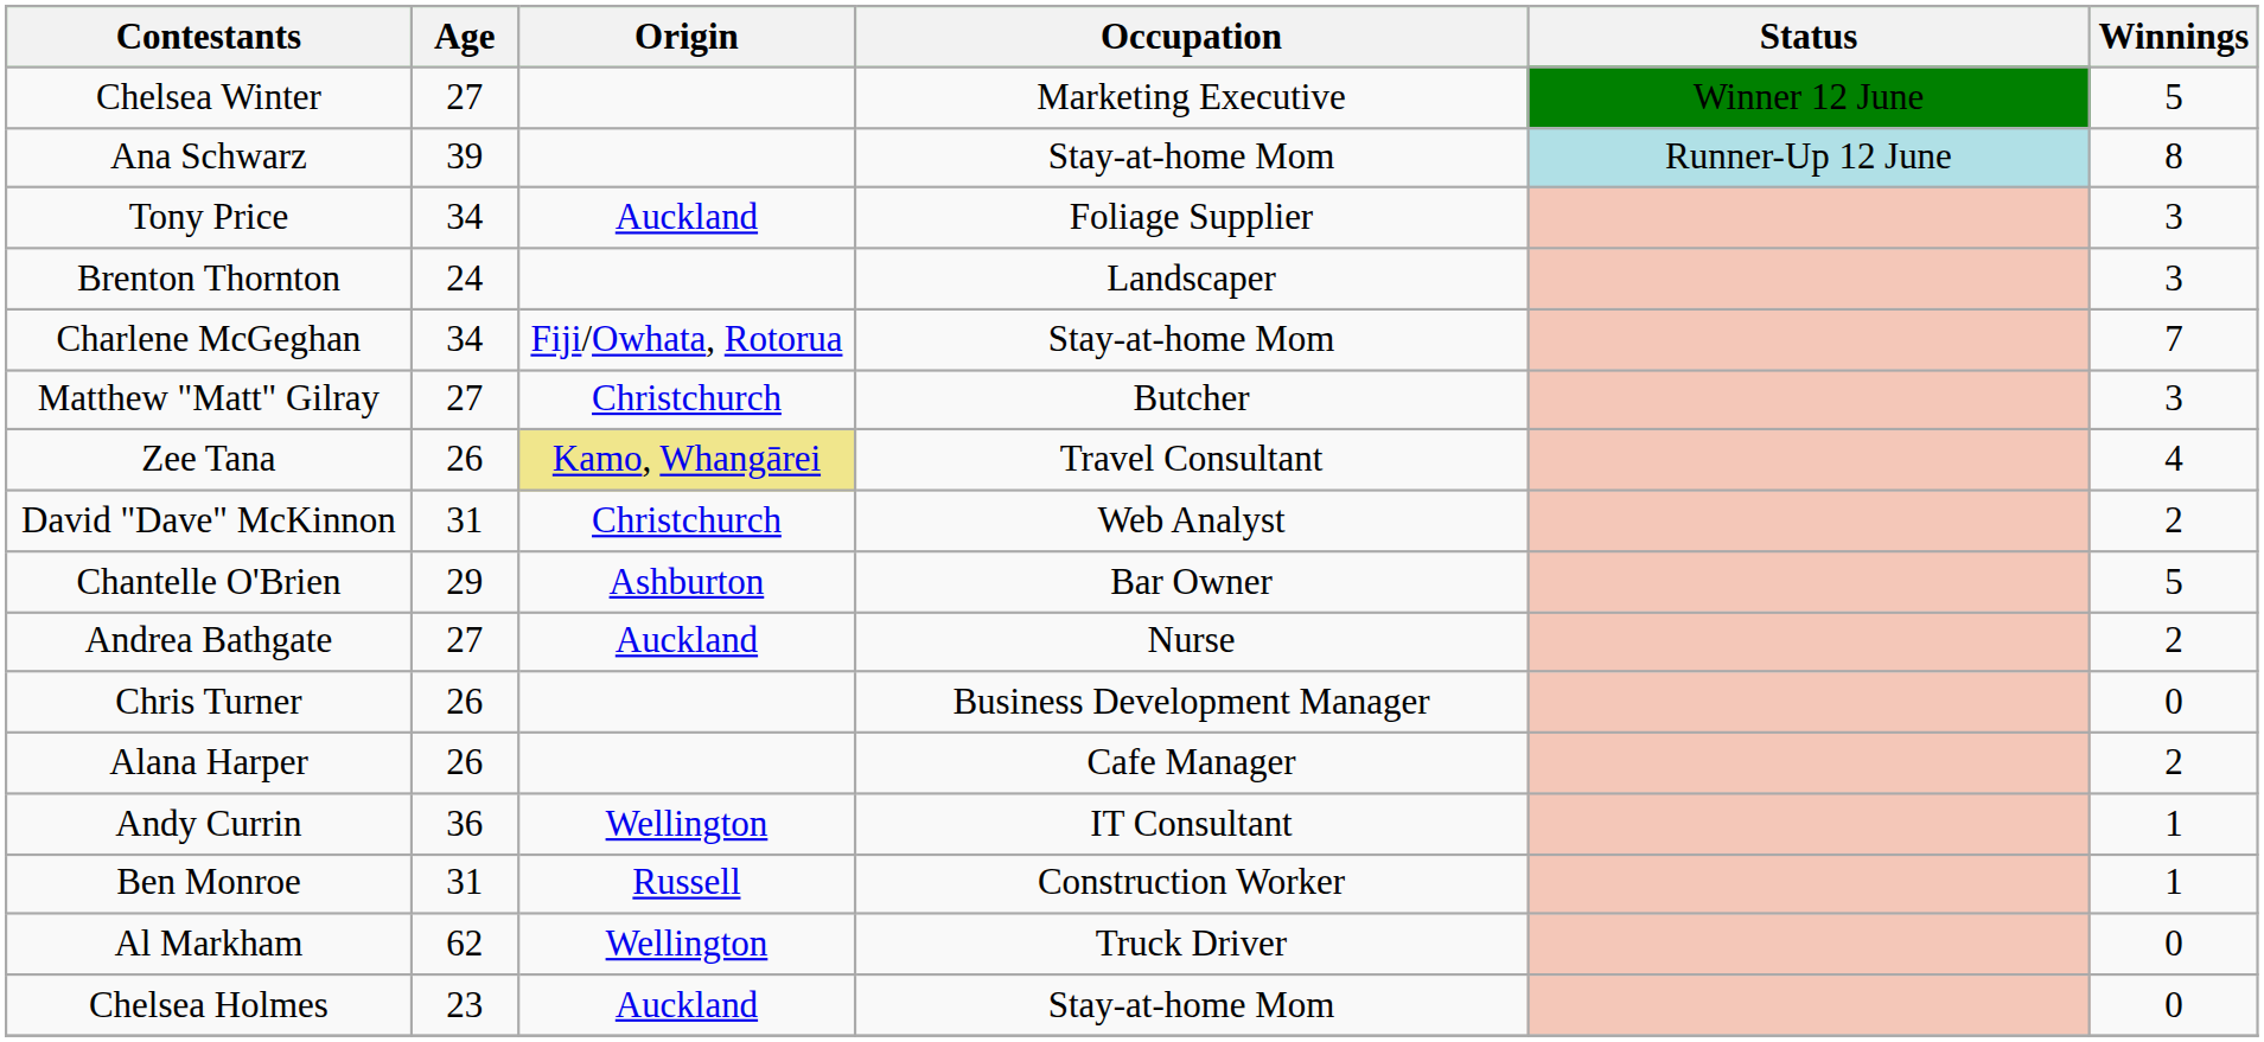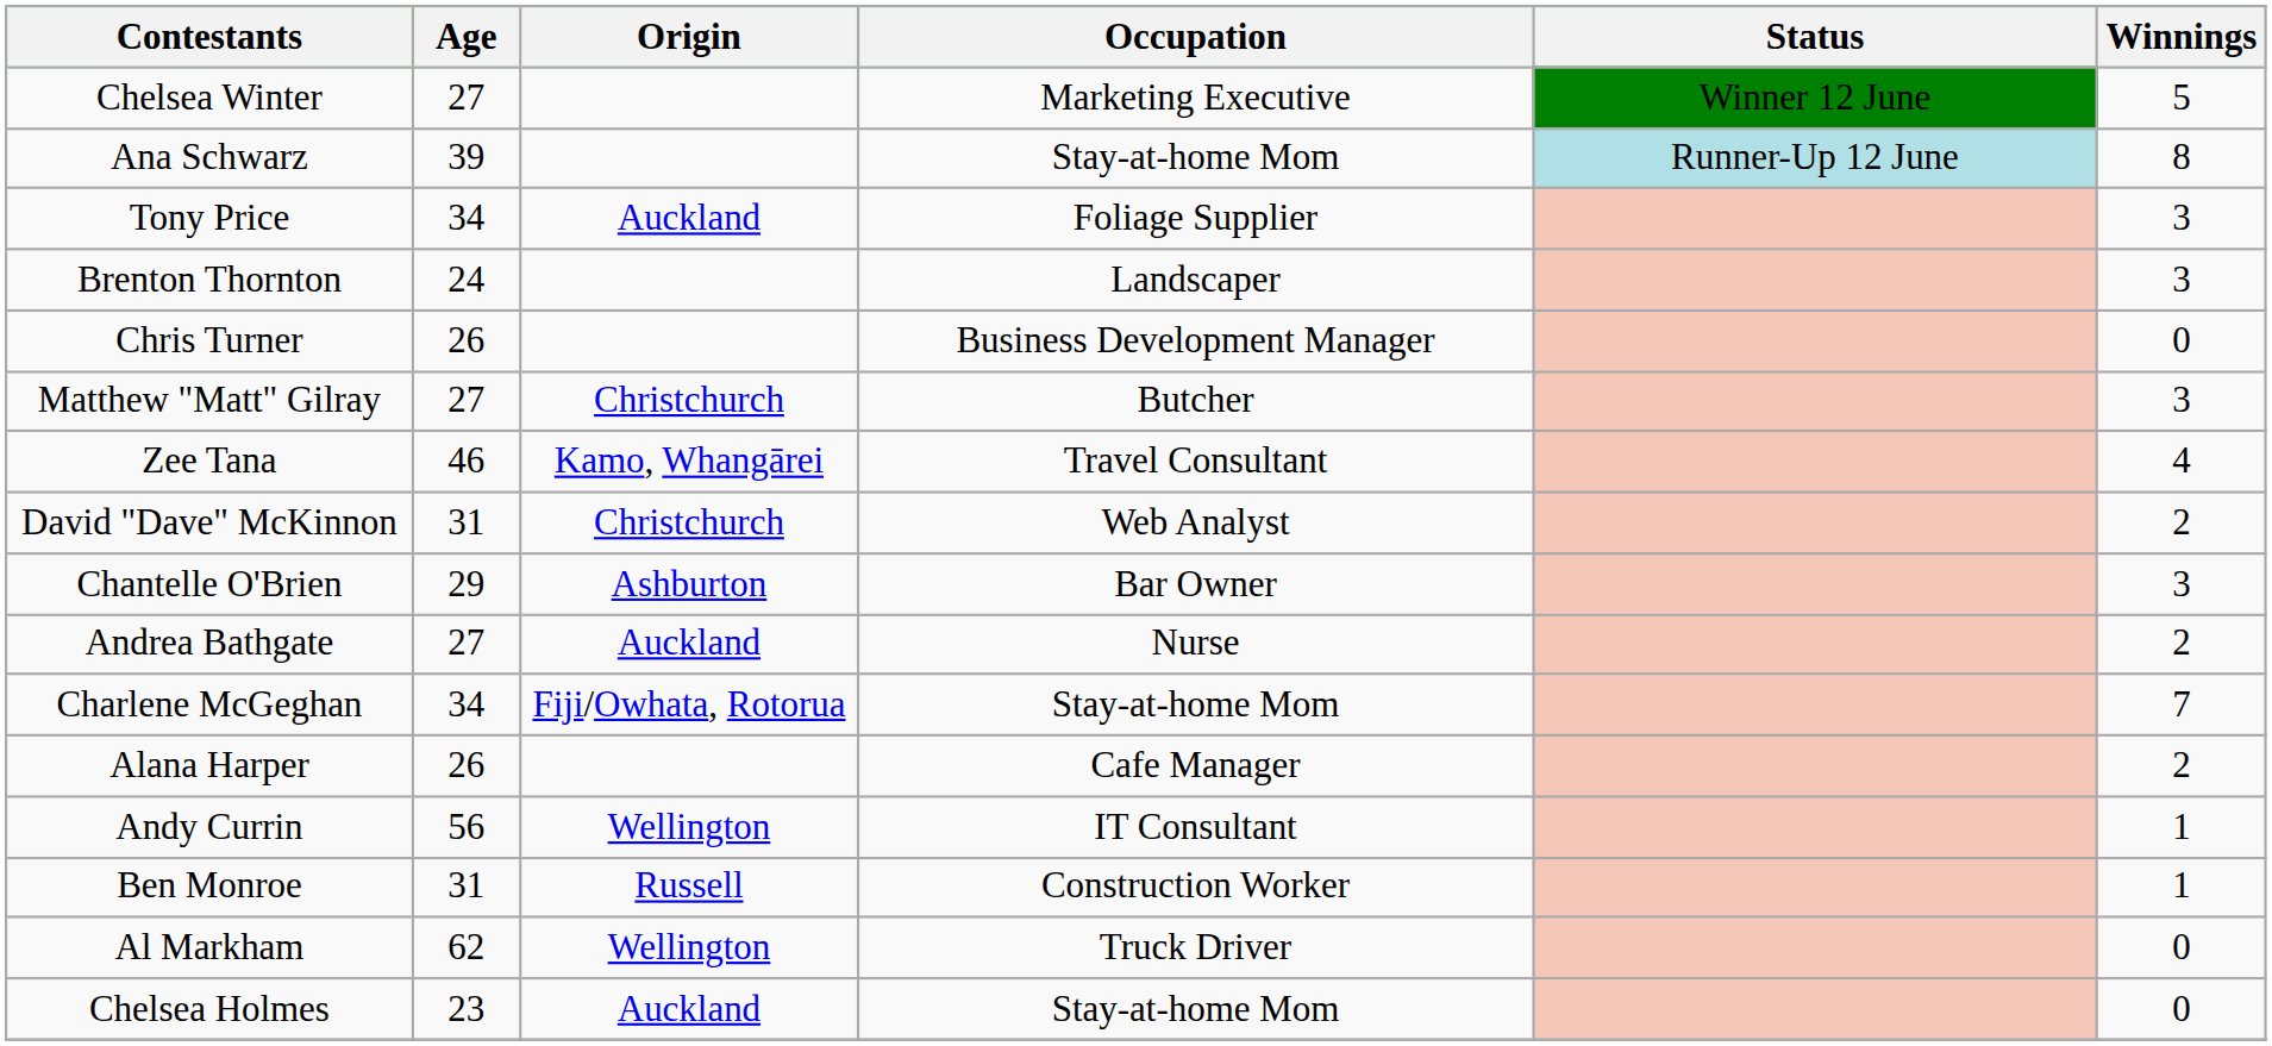rows swapped: Charlene McGeghan <-> Chris Turner
Zee Tana | Age: 26 -> 46
Zee Tana | Origin: khaki background -> no background
Chantelle O'Brien | Winnings: 5 -> 3
Andy Currin | Age: 36 -> 56
